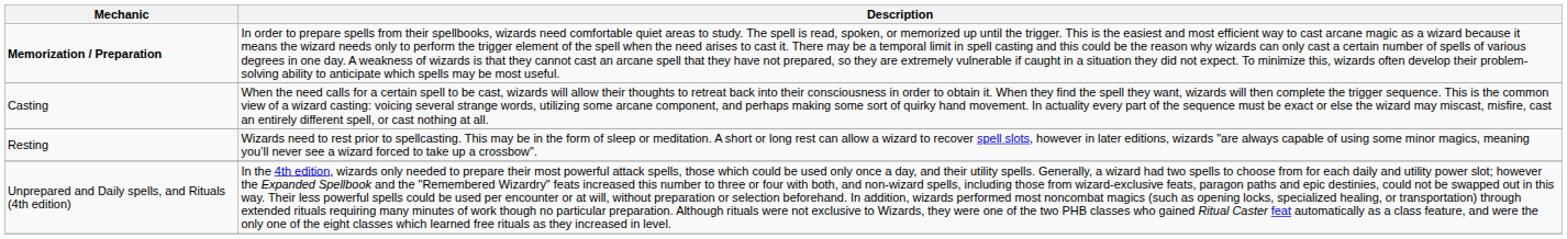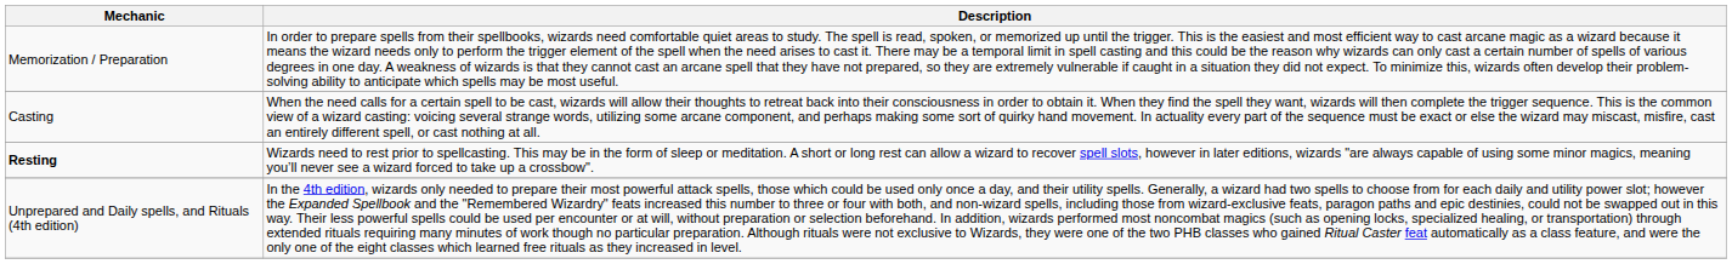Memorization / Preparation | Mechanic: bold -> normal
Resting | Mechanic: normal -> bold
